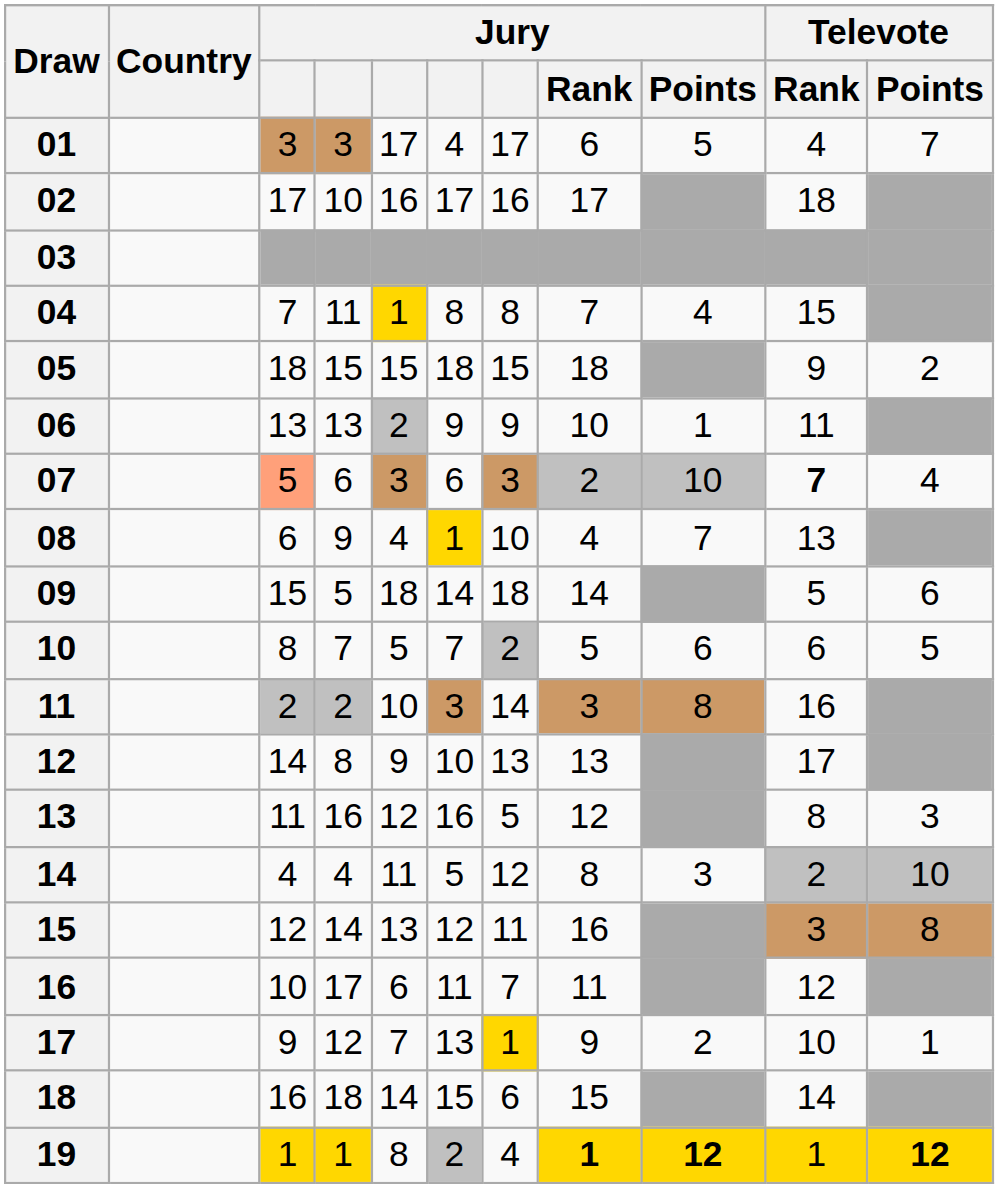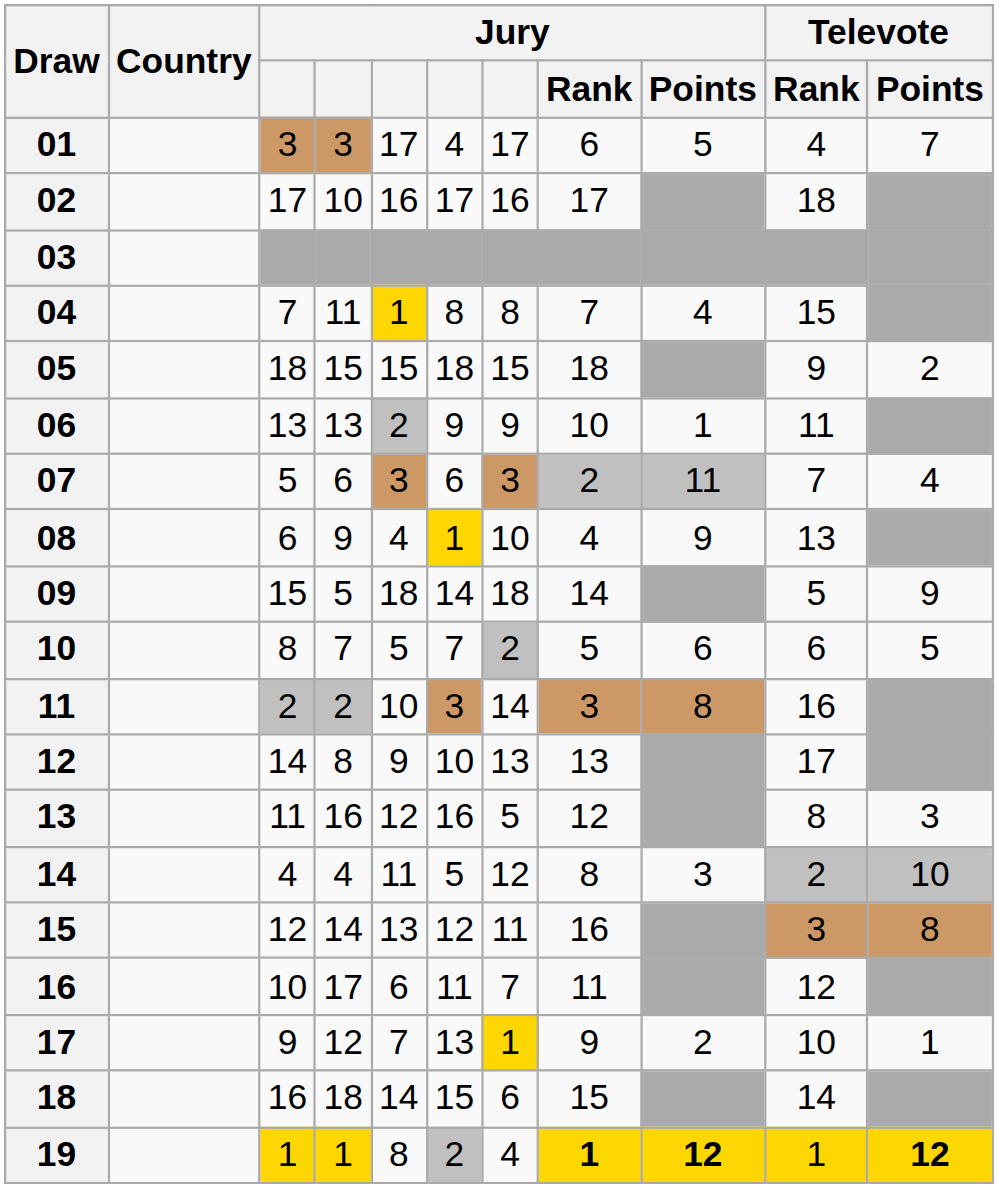07 | column 3: lightsalmon background -> no background
07 | Jury / Points: 10 -> 11
07 | Televote / Rank: bold -> normal
08 | Jury / Points: 7 -> 9
09 | Televote / Points: 6 -> 9
